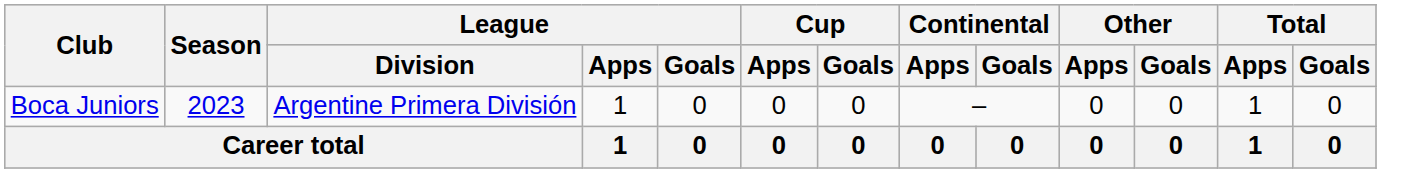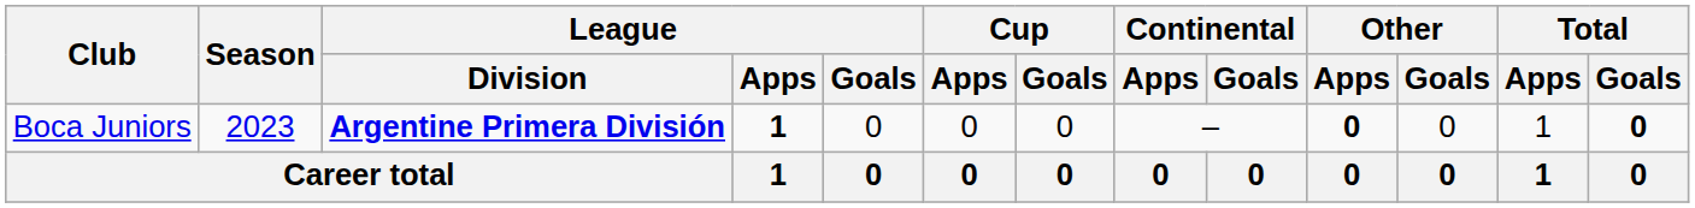Boca Juniors | League / Division: normal -> bold
Boca Juniors | League / Apps: normal -> bold
Boca Juniors | Other / Apps: normal -> bold
Boca Juniors | Total / Goals: normal -> bold
